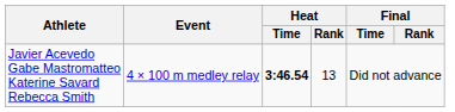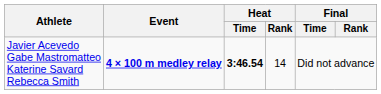row 3 | Event: normal -> bold
row 3 | Heat / Rank: 13 -> 14
